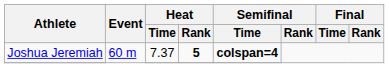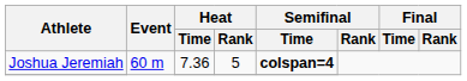Joshua Jeremiah | Heat / Time: 7.37 -> 7.36
Joshua Jeremiah | Heat / Rank: bold -> normal
